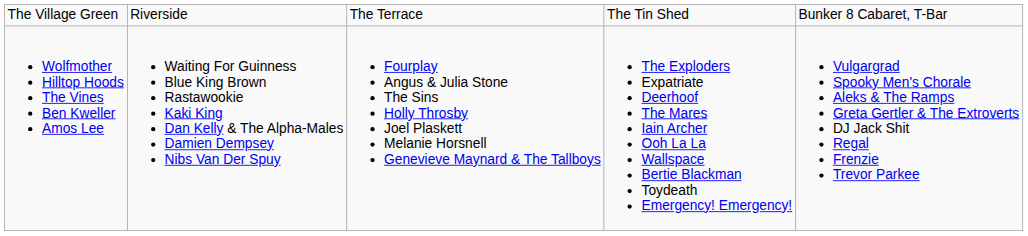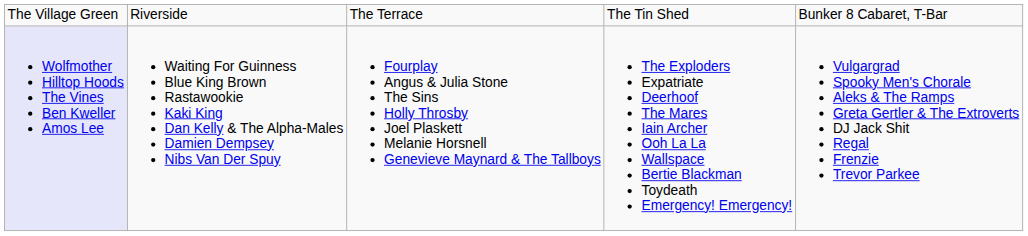Wolfmother Hilltop Hoods The Vines Ben Kweller Amos Lee | column 1: no background -> lavender background
